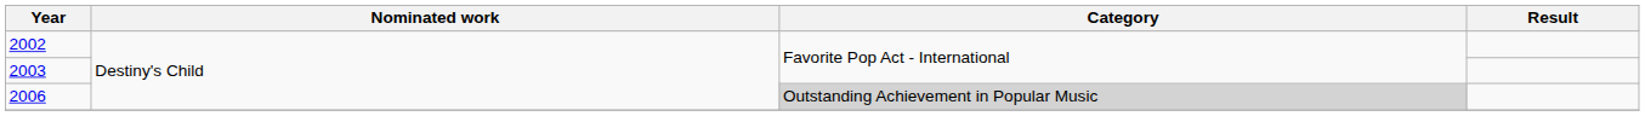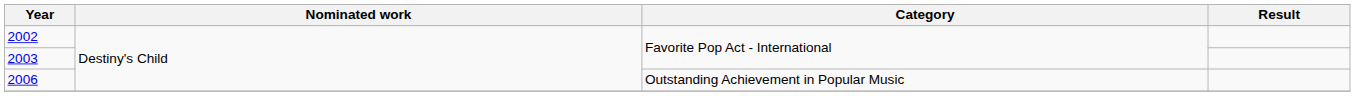2006 | Category: lightgrey background -> no background
